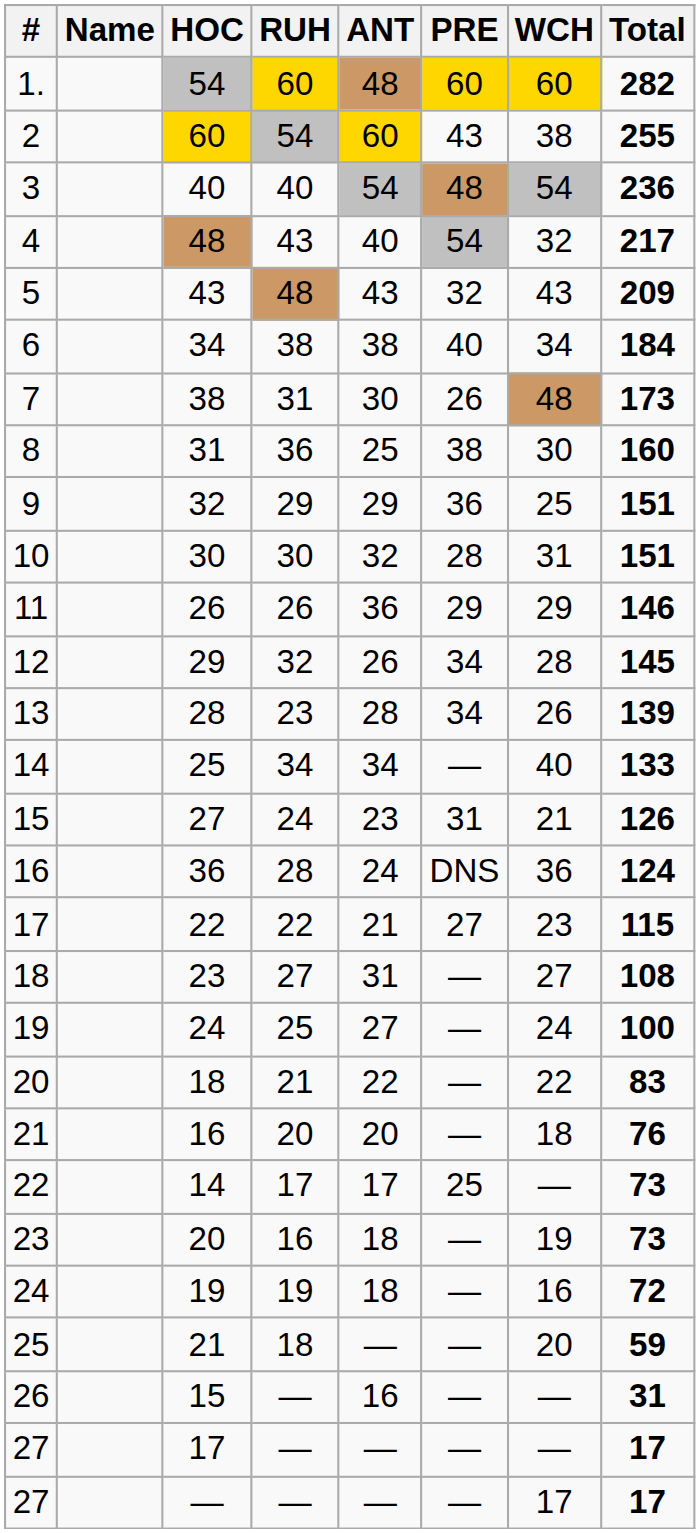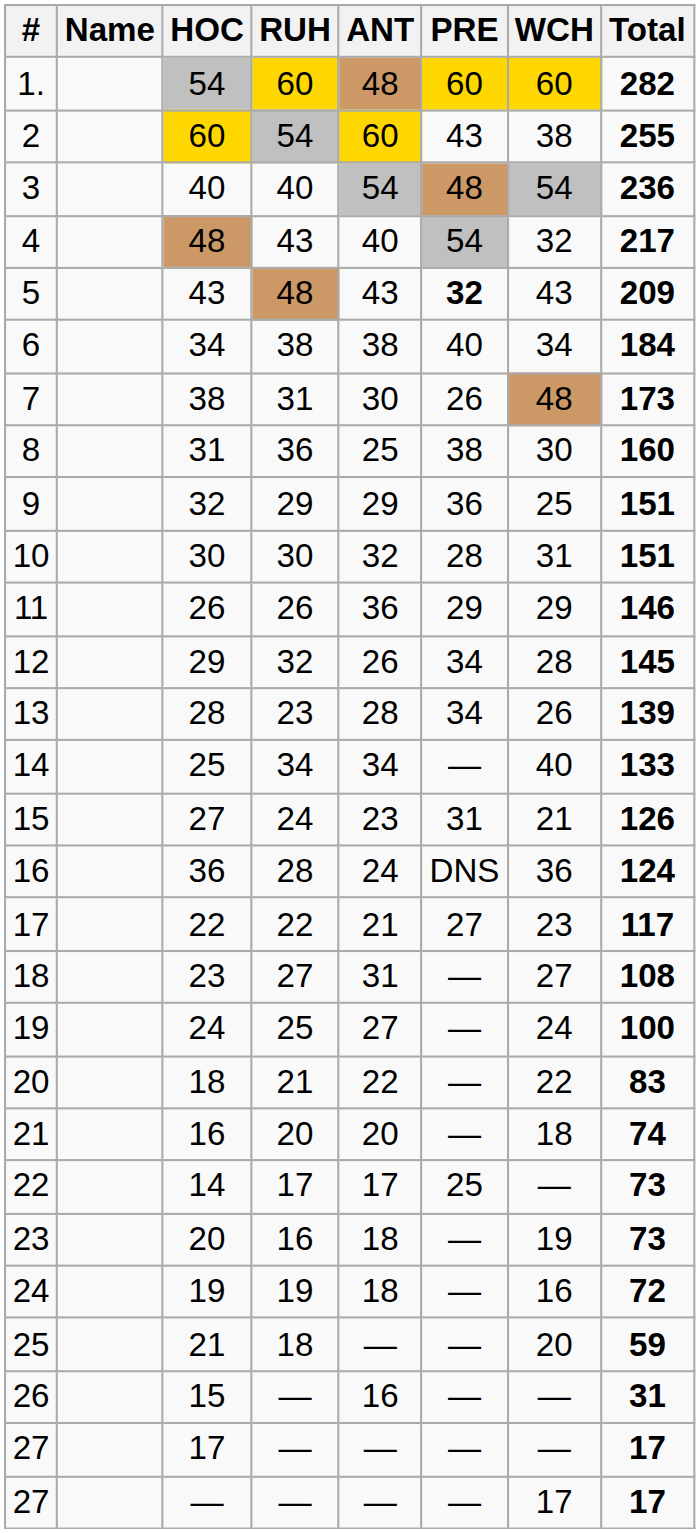row 6 | PRE: normal -> bold
row 18 | Total: 115 -> 117
row 22 | Total: 76 -> 74
